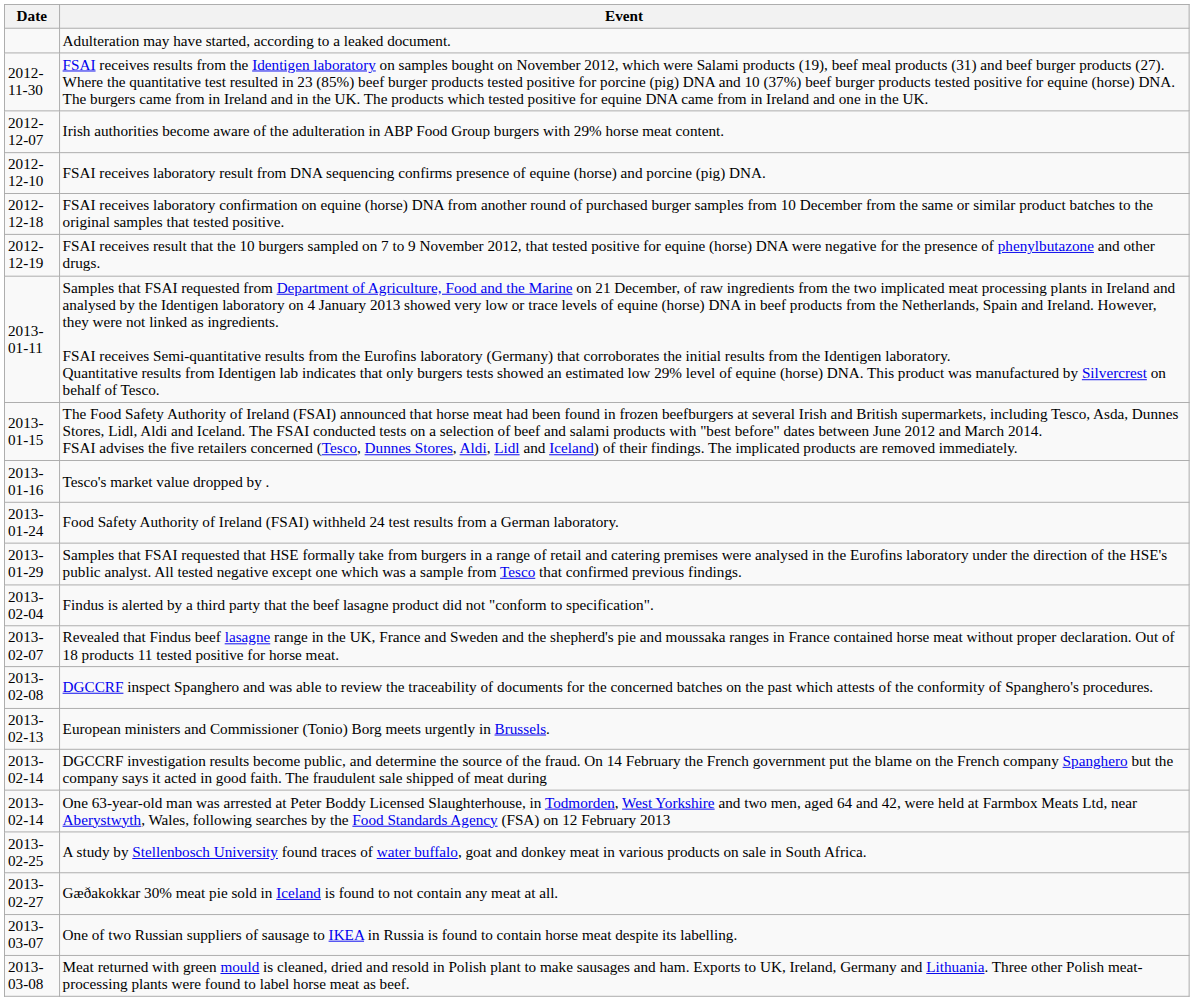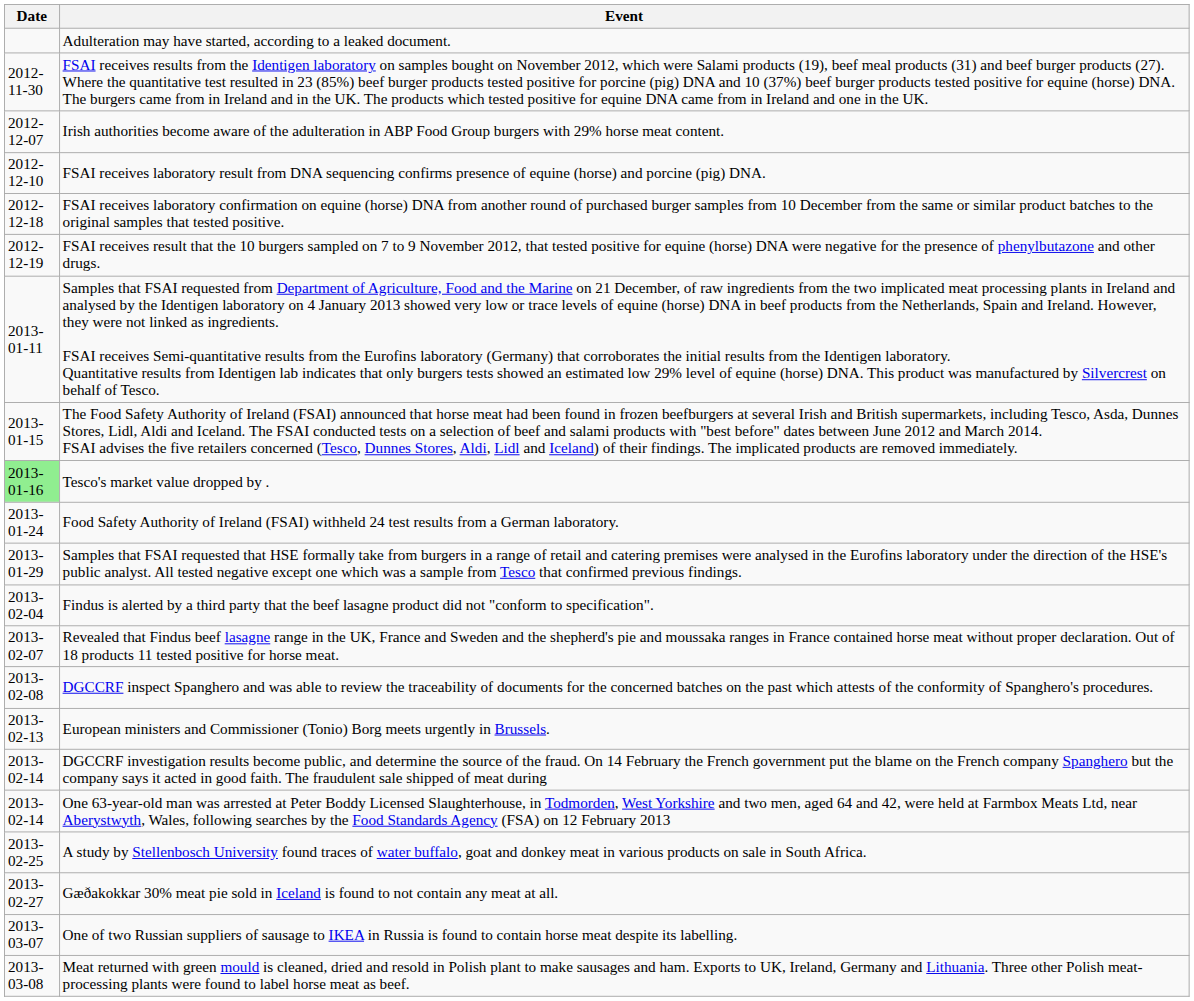Tesco's market value dropped by . | Date: no background -> lightgreen background
